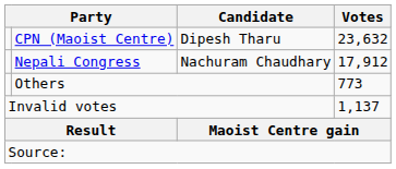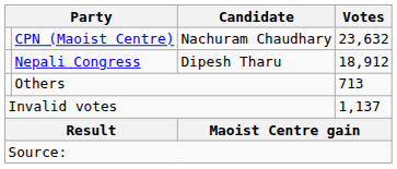CPN (Maoist Centre) | Candidate: Dipesh Tharu -> Nachuram Chaudhary
Nepali Congress | Candidate: Nachuram Chaudhary -> Dipesh Tharu
Nepali Congress | Votes: 17,912 -> 18,912
Others | Votes: 773 -> 713
